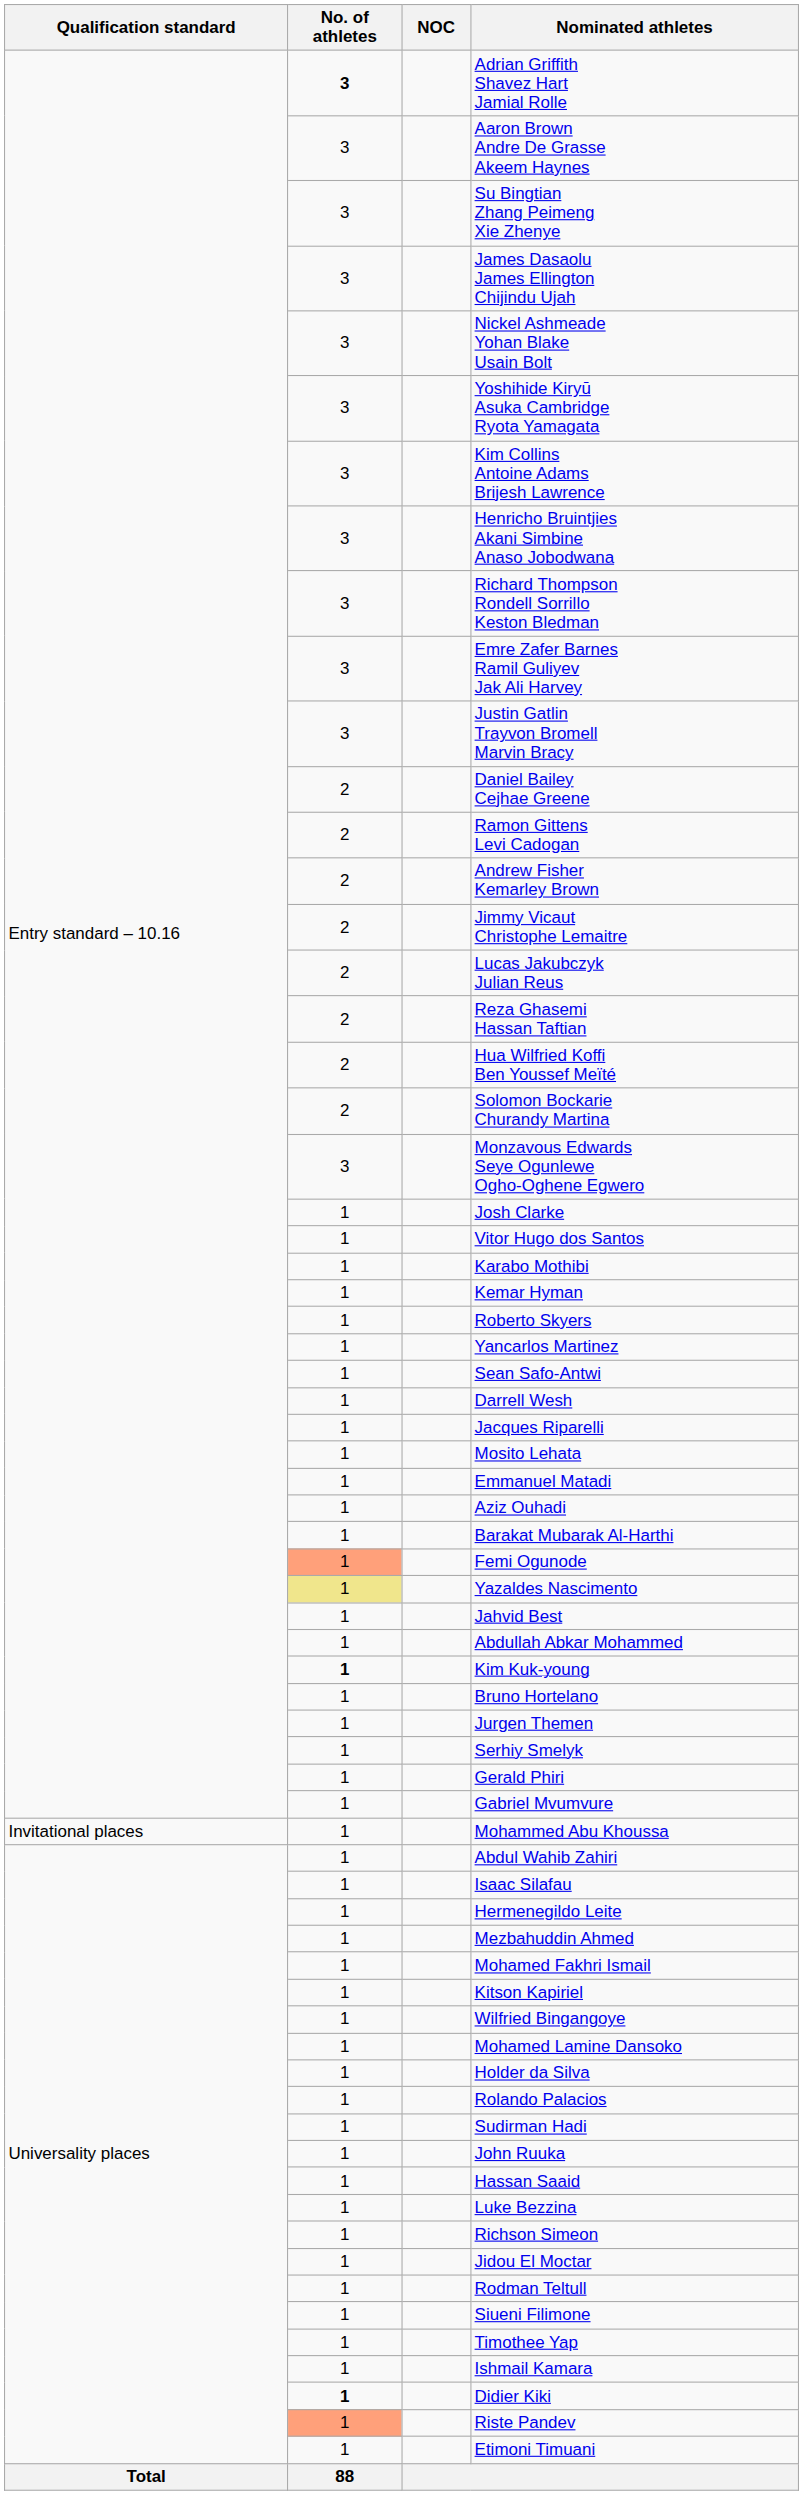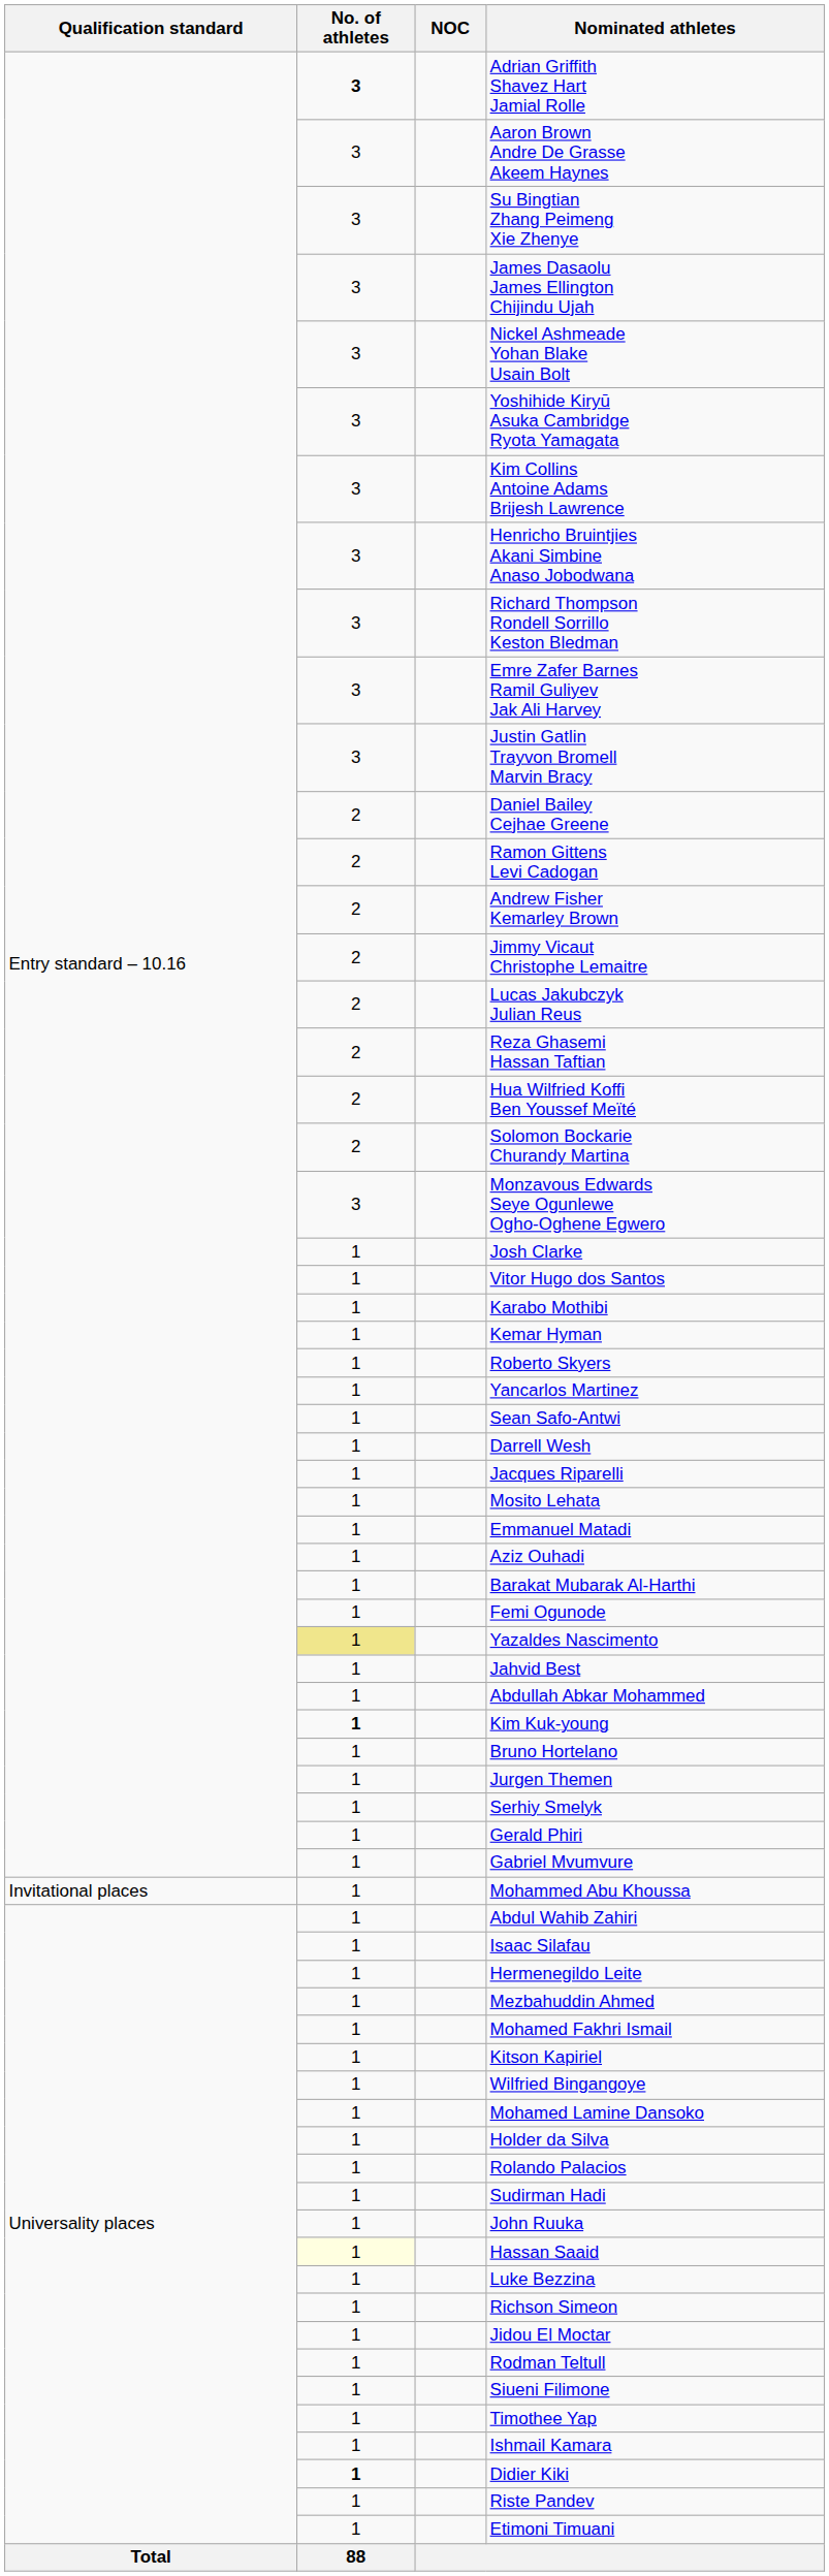Femi Ogunode | No. of athletes: lightsalmon background -> no background
Hassan Saaid | No. of athletes: no background -> lightyellow background
Riste Pandev | No. of athletes: lightsalmon background -> no background
